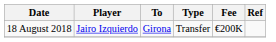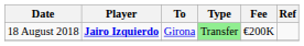18 August 2018 | Player: normal -> bold
18 August 2018 | Type: no background -> lightgreen background
